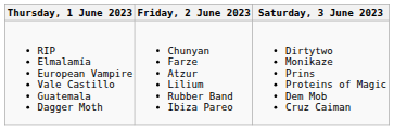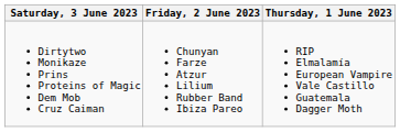columns swapped: Thursday, 1 June 2023 <-> Saturday, 3 June 2023
